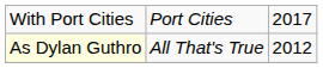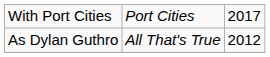row 2 | column 1: lightyellow background -> no background
